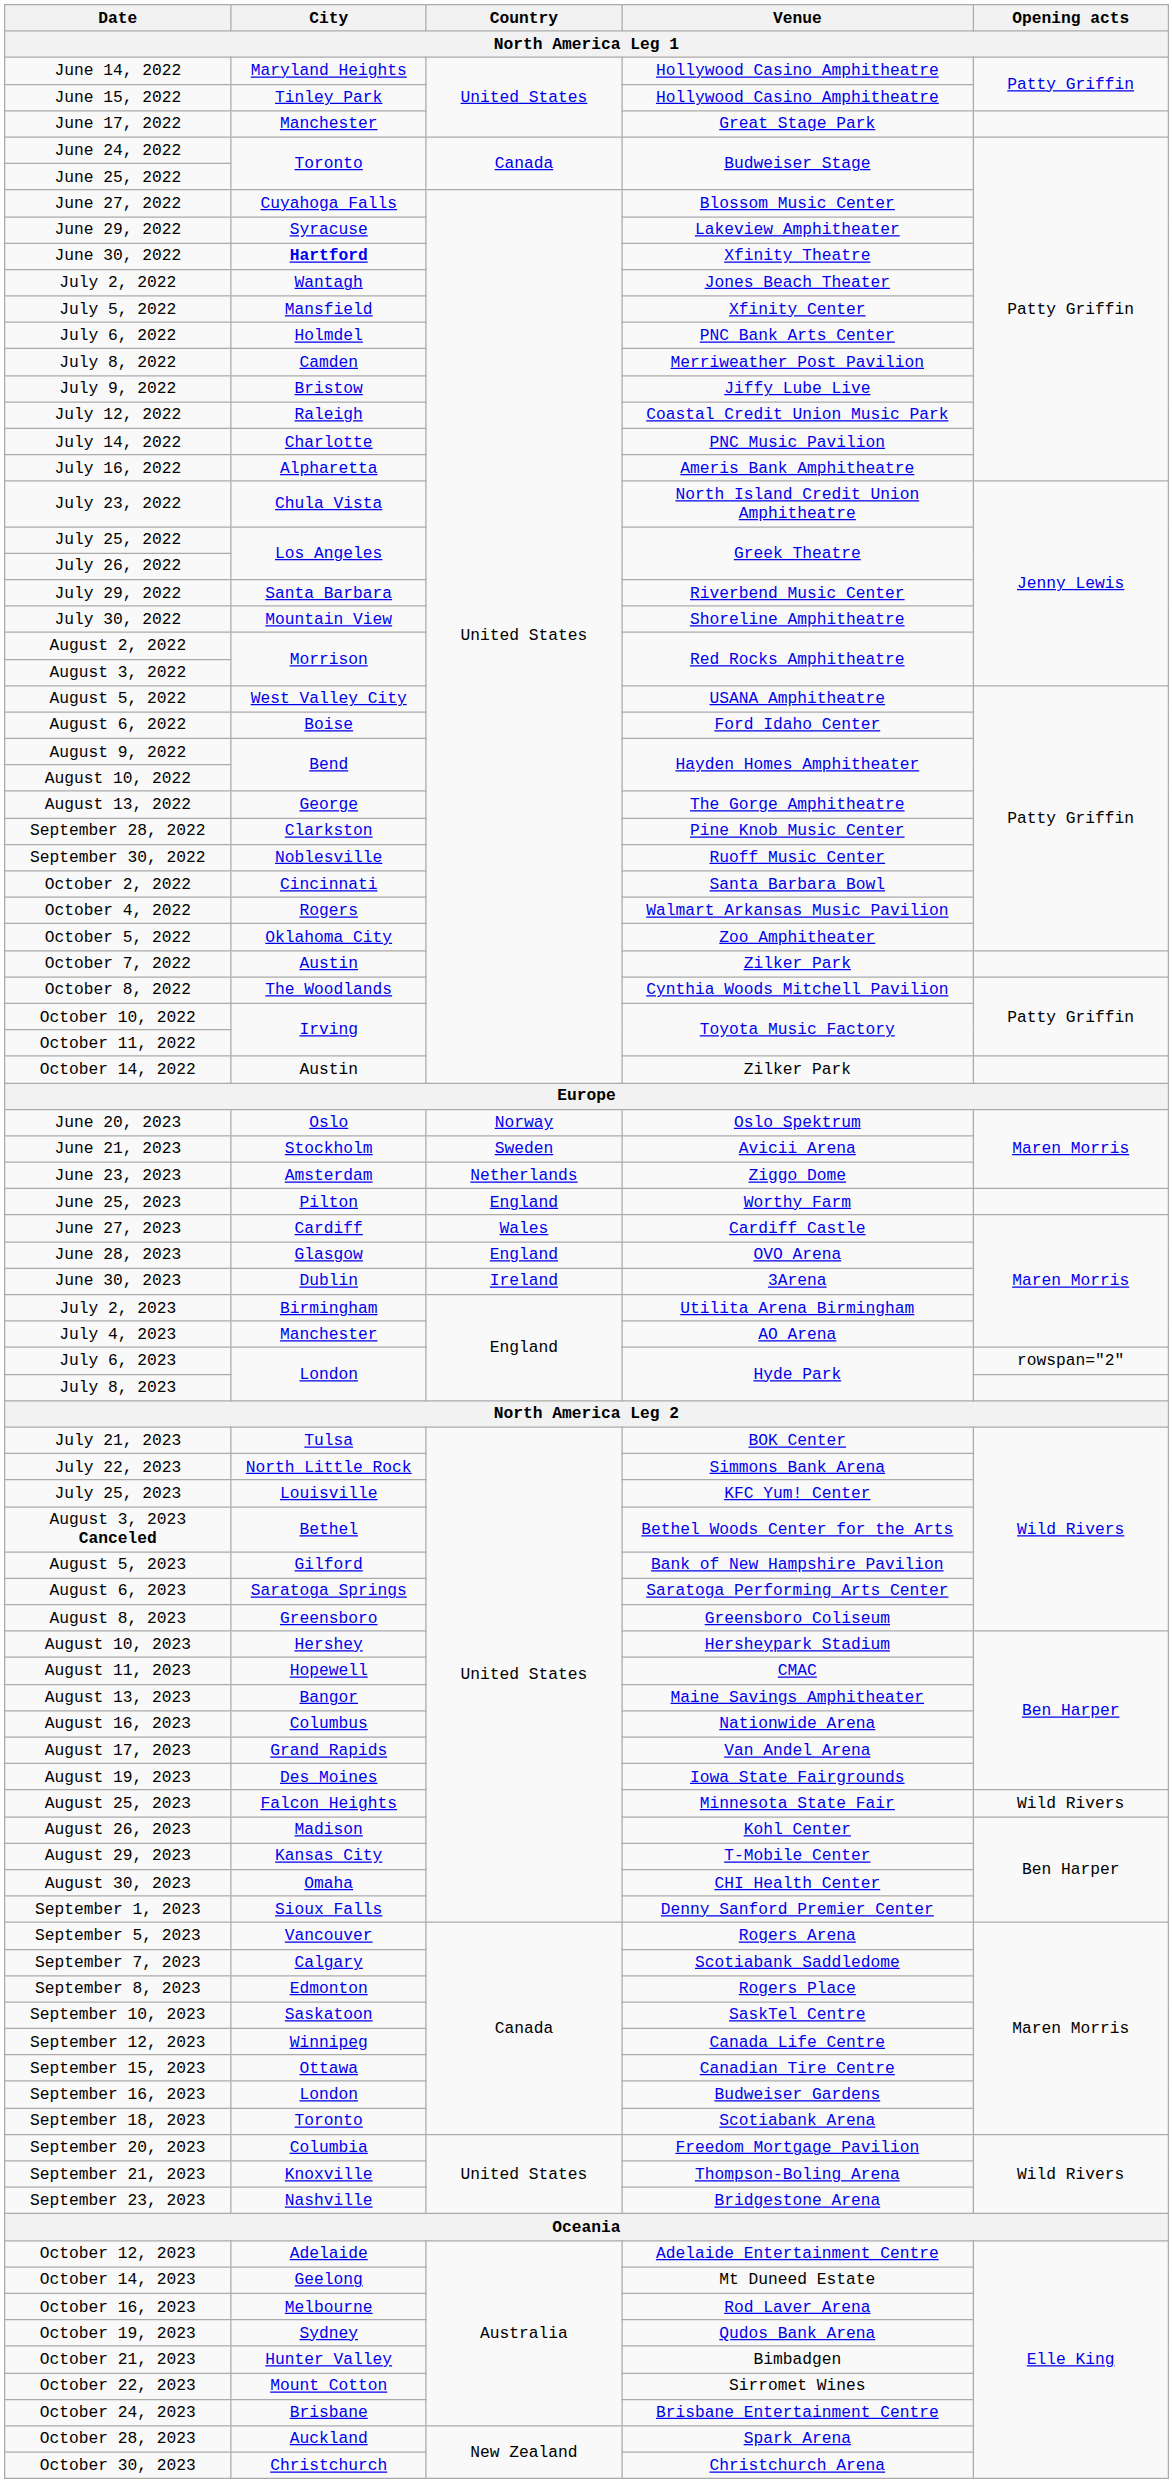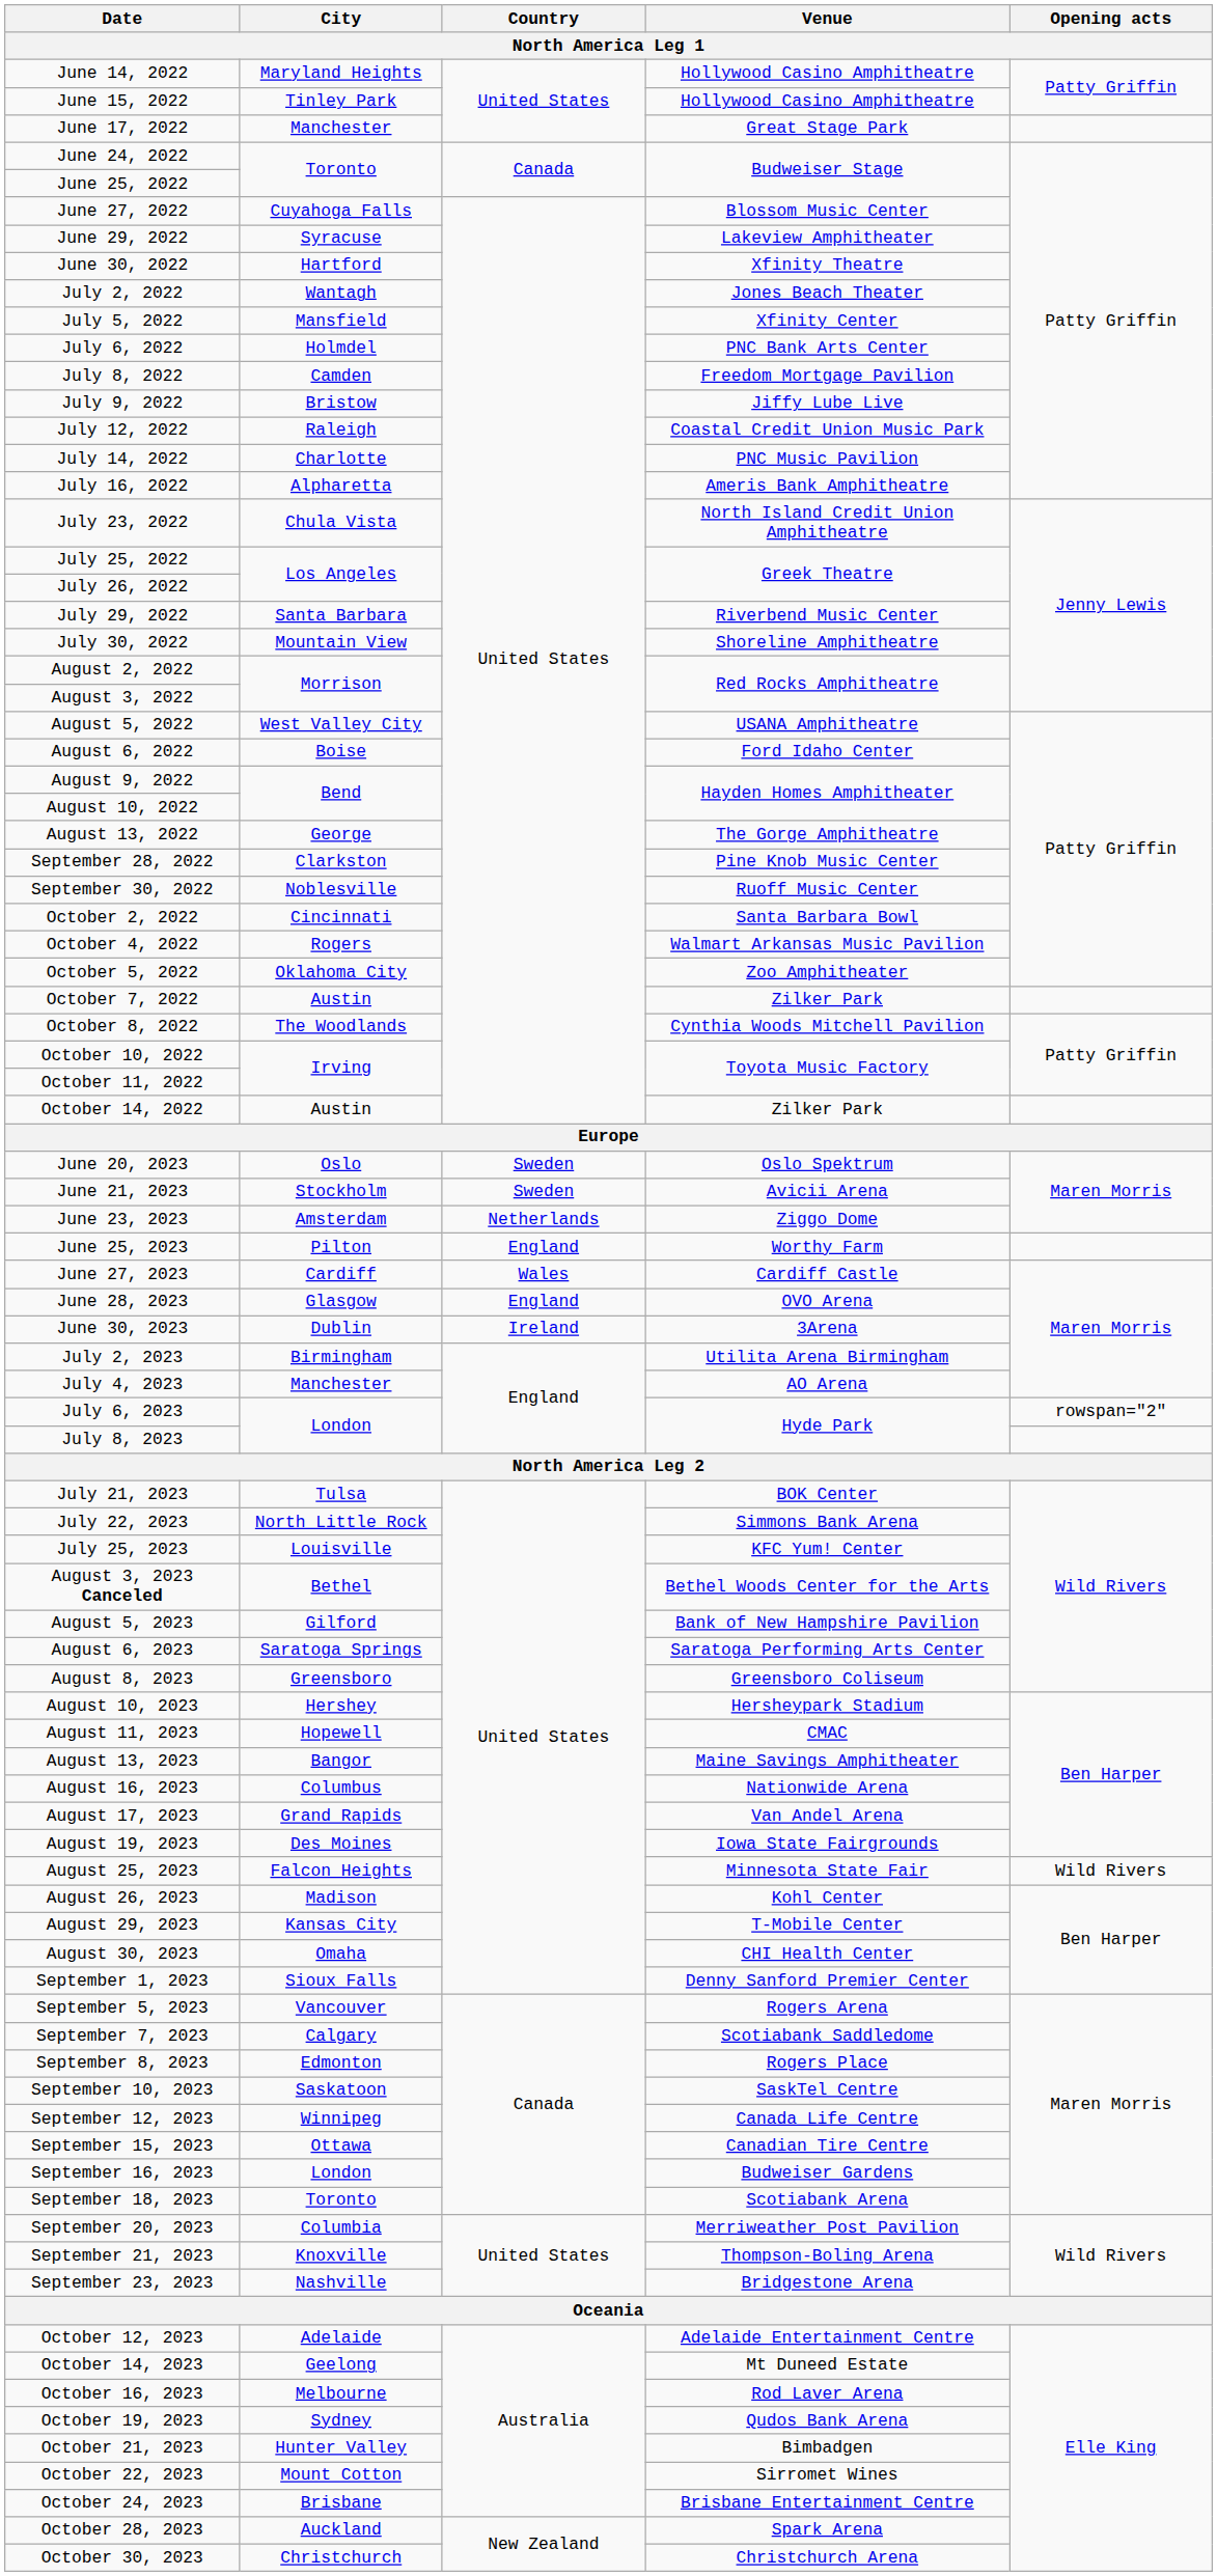June 30, 2022 | City: bold -> normal
July 8, 2022 | Venue: Merriweather Post Pavilion -> Freedom Mortgage Pavilion
June 20, 2023 | Country: Norway -> Sweden
September 20, 2023 | Venue: Freedom Mortgage Pavilion -> Merriweather Post Pavilion
